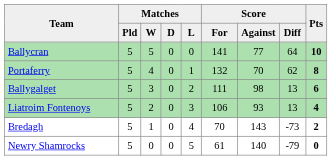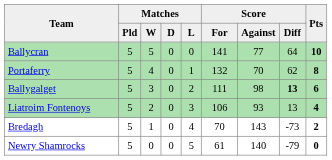Ballygalget | Score / Diff: normal -> bold
